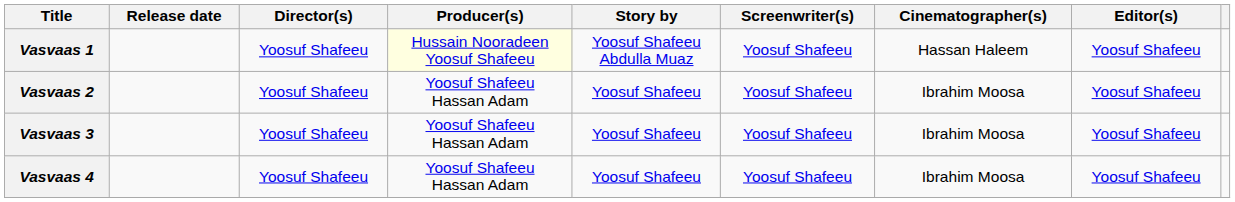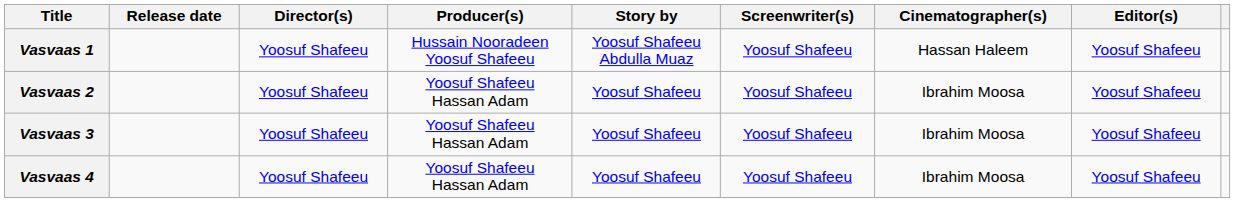Vasvaas 1 | Producer(s): lightyellow background -> no background
